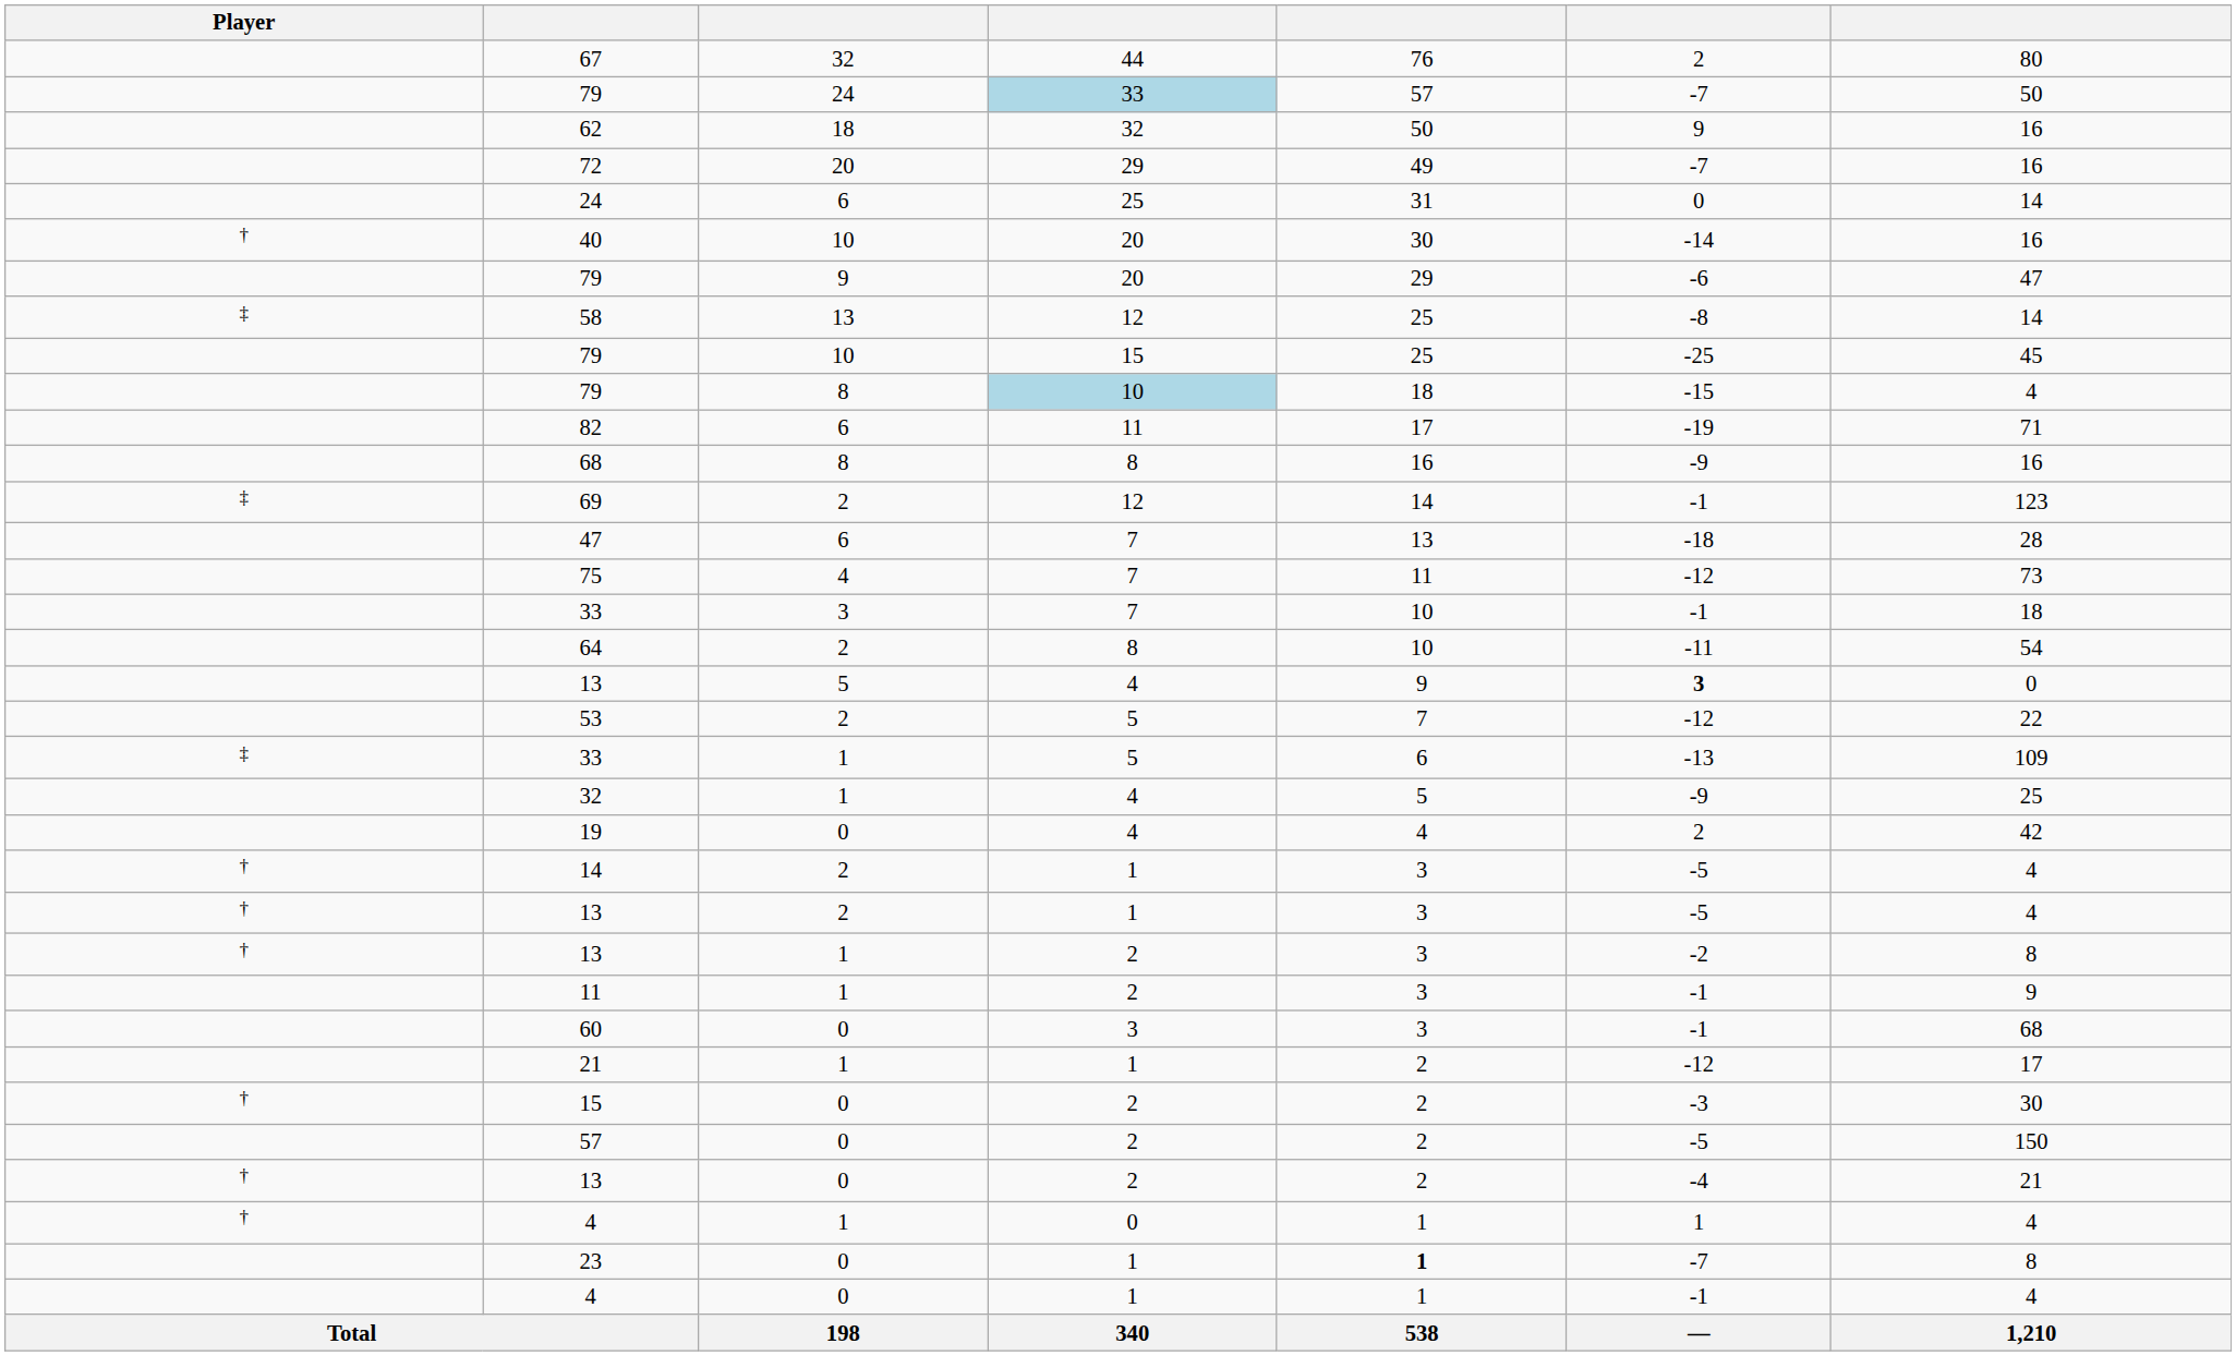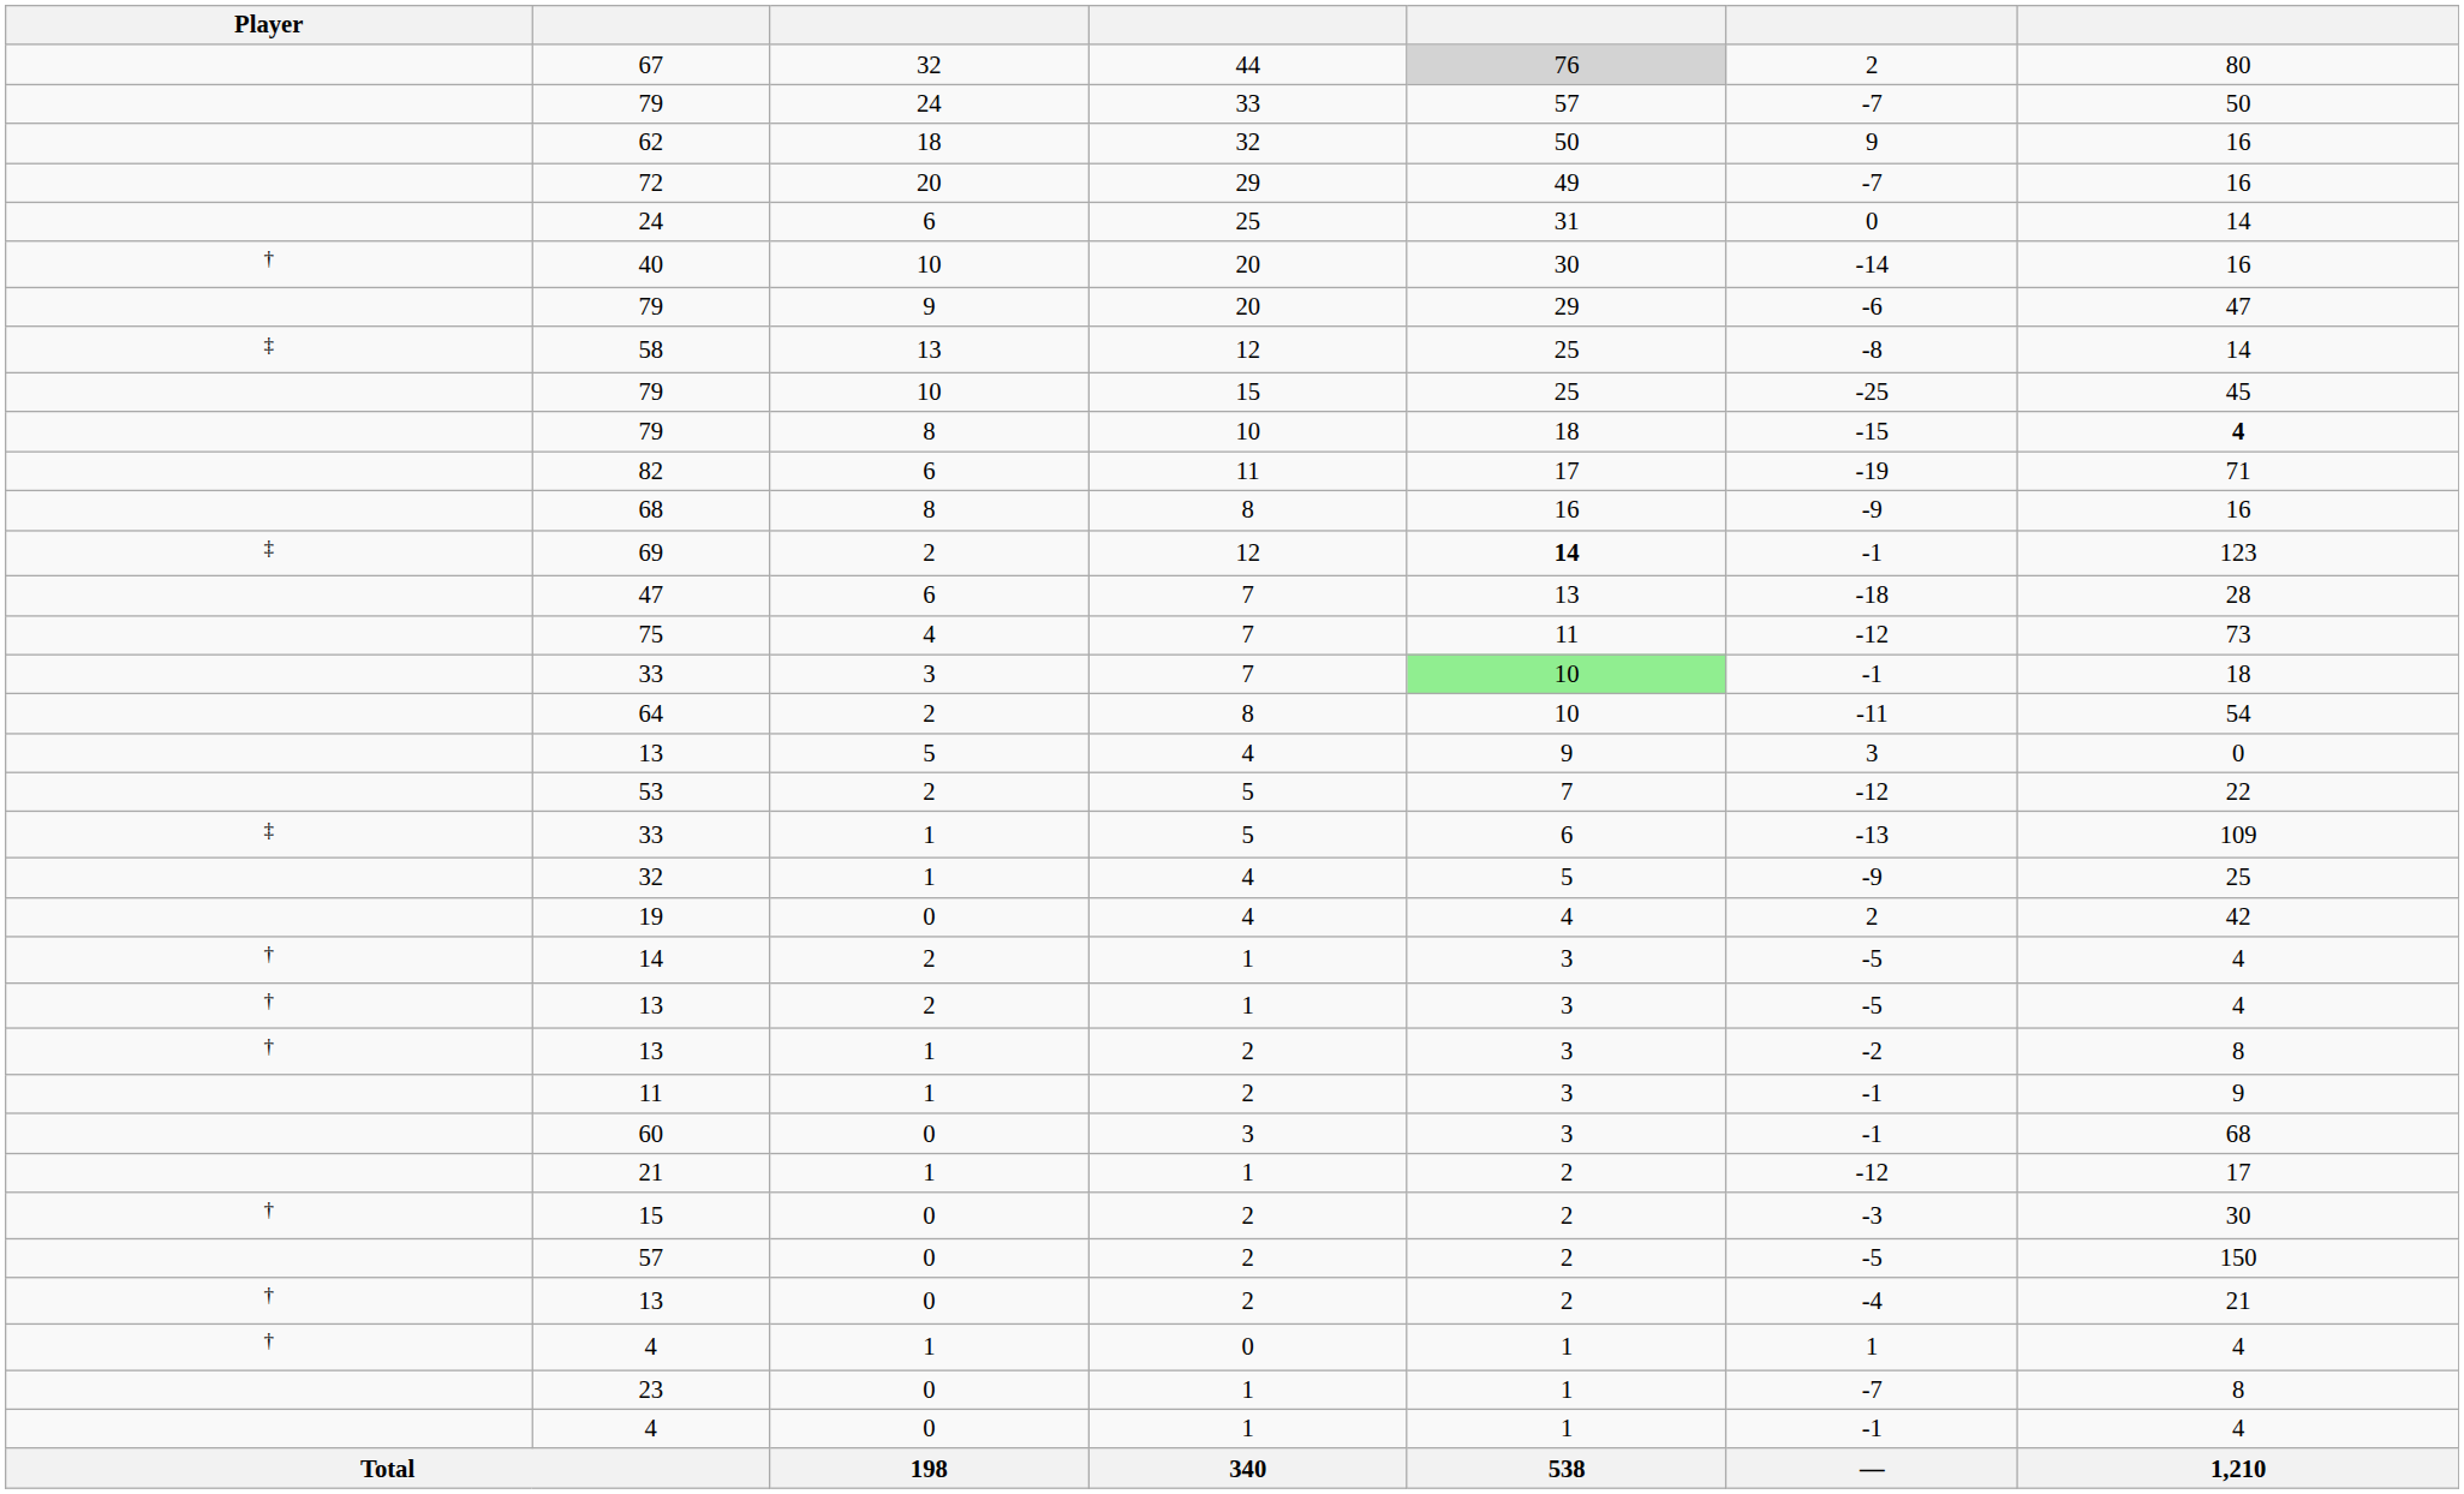67 | column 5: no background -> lightgrey background
79 / 24 | column 4: lightblue background -> no background
79 / 8 | column 4: lightblue background -> no background
79 / 8 | column 7: normal -> bold
69 | column 5: normal -> bold
33 / 3 | column 5: no background -> lightgreen background
13 / 5 | column 6: bold -> normal
23 | column 5: bold -> normal
